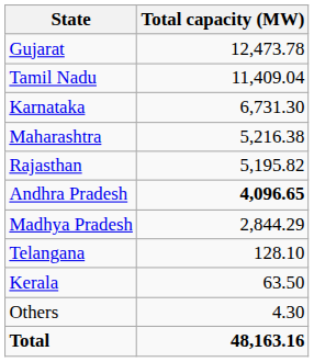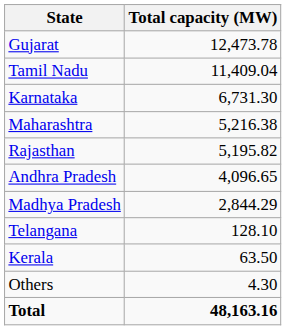Andhra Pradesh | Total capacity (MW): bold -> normal
